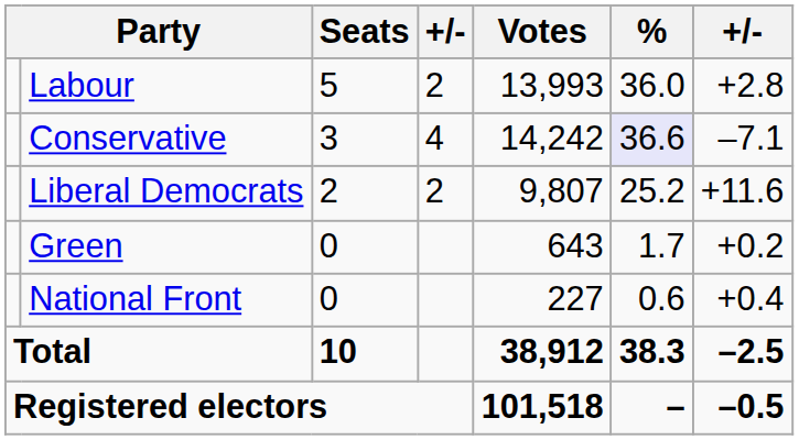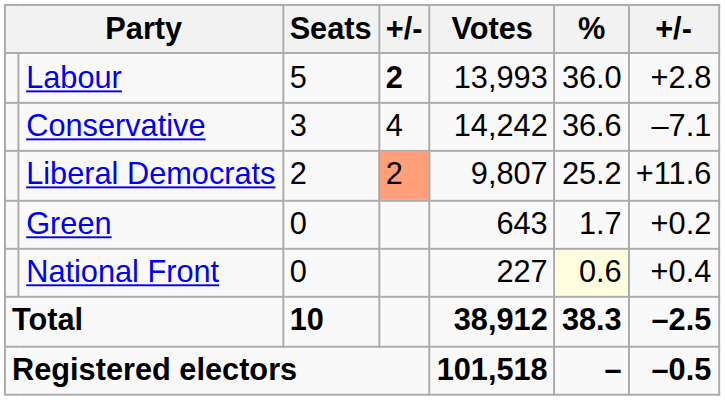Labour | column 4: normal -> bold
Conservative | %: lavender background -> no background
Liberal Democrats | column 4: no background -> lightsalmon background
National Front | %: no background -> lightyellow background
